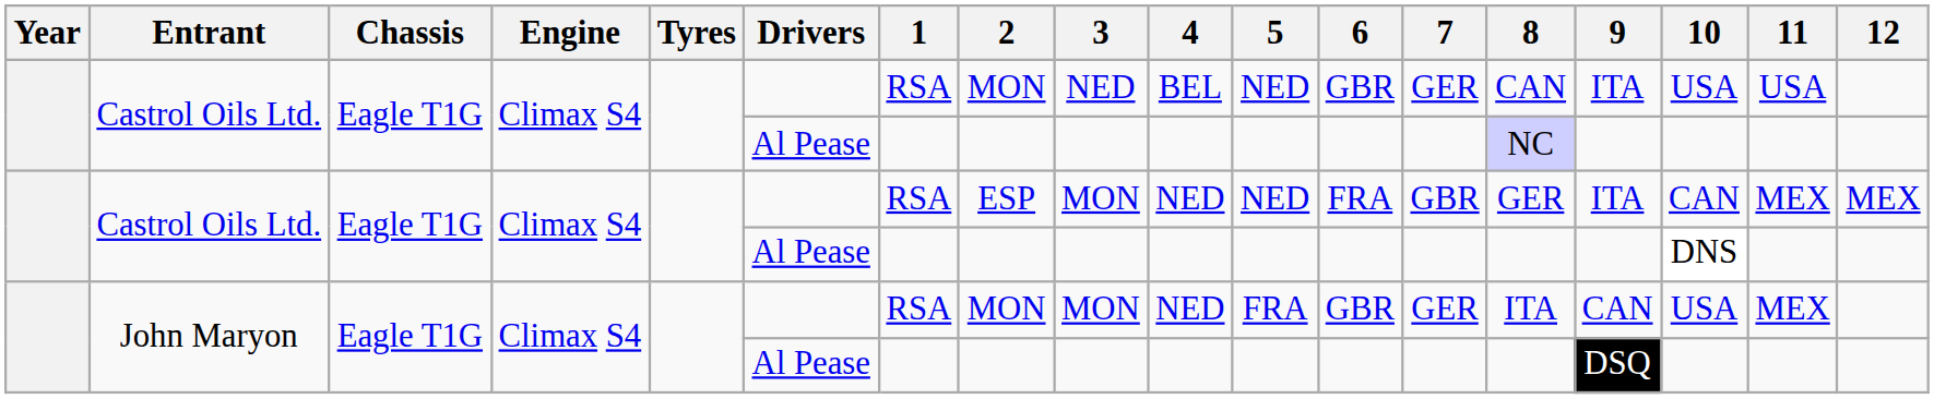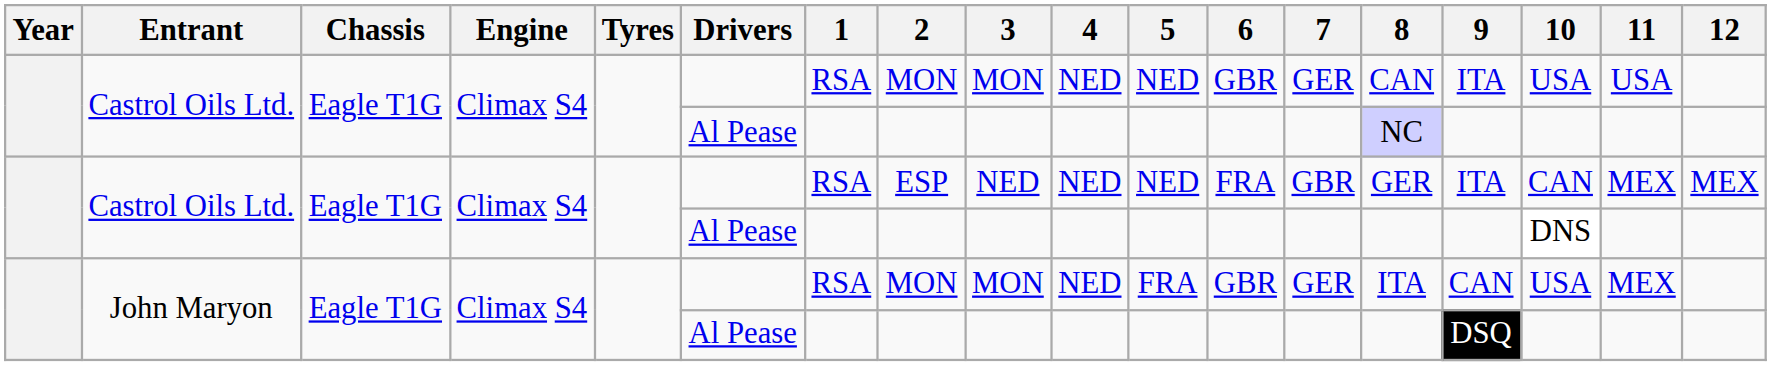row 2 | 3: NED -> MON
row 2 | 4: BEL -> NED
row 4 | 3: MON -> NED
